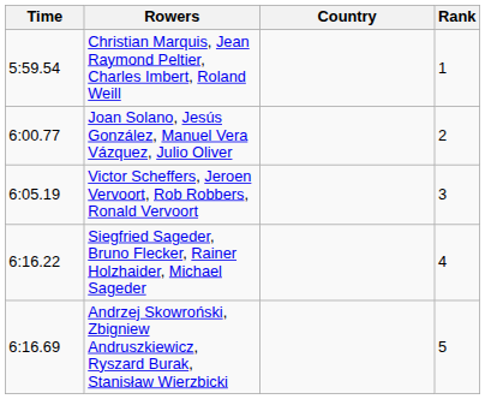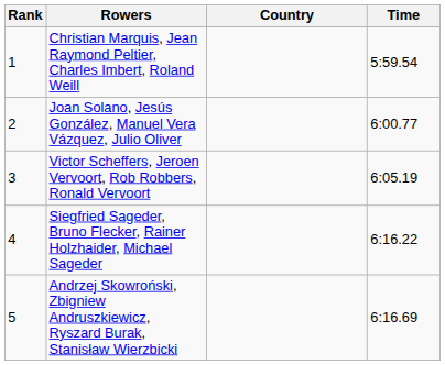columns swapped: Rank <-> Time
